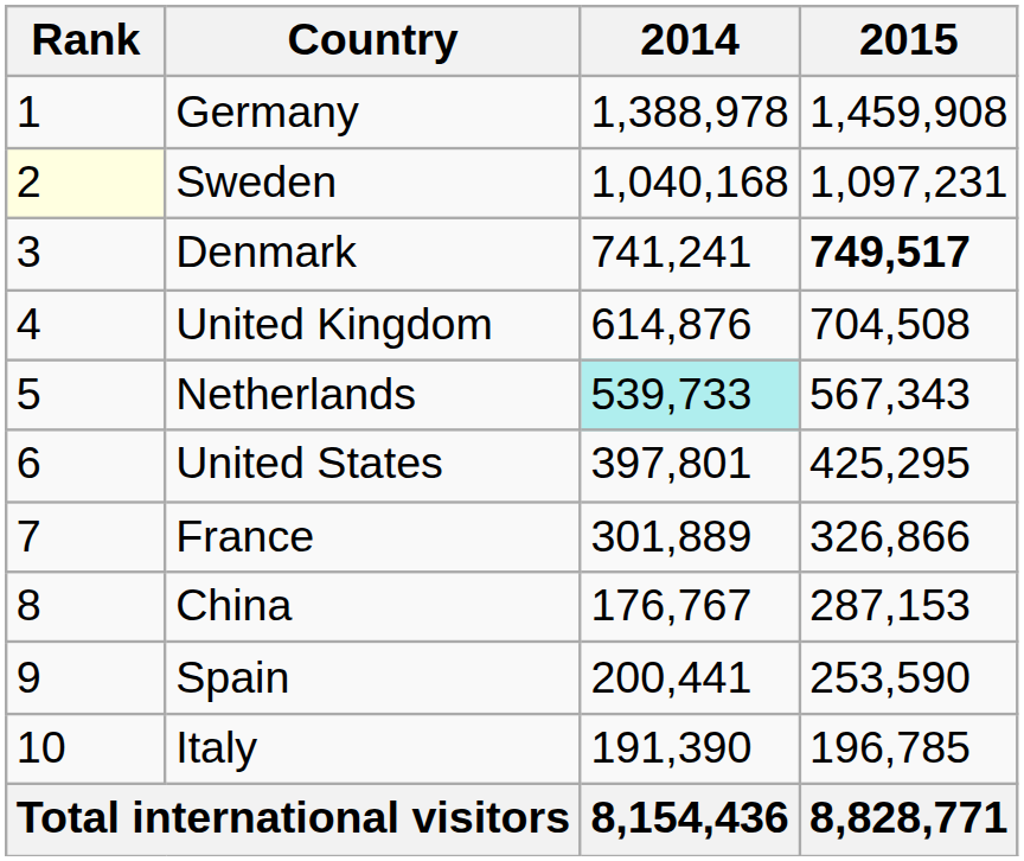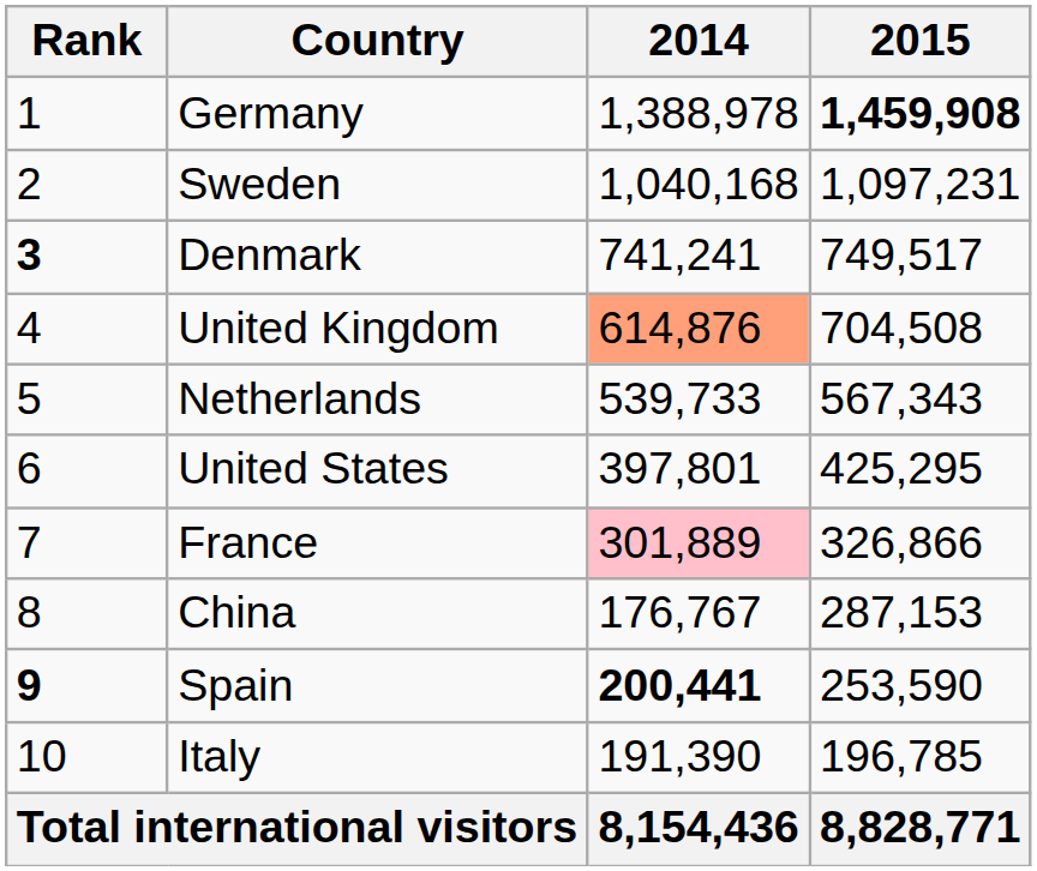Germany | 2015: normal -> bold
Sweden | Rank: lightyellow background -> no background
Denmark | Rank: normal -> bold
Denmark | 2015: bold -> normal
United Kingdom | 2014: no background -> lightsalmon background
Netherlands | 2014: paleturquoise background -> no background
France | 2014: no background -> pink background
Spain | Rank: normal -> bold
Spain | 2014: normal -> bold
